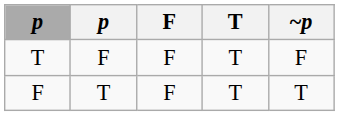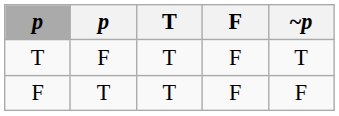columns swapped: F <-> T
row 2 | ~p: F -> T
row 3 | ~p: T -> F
